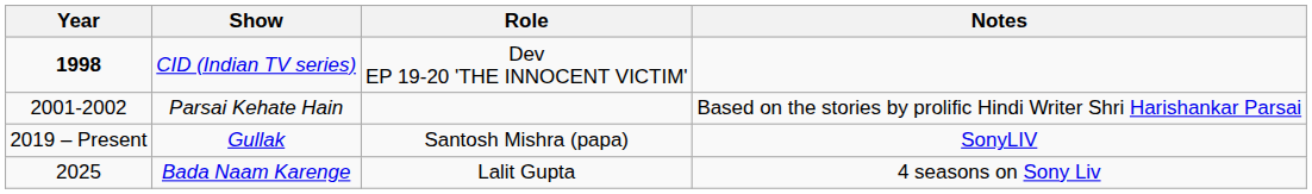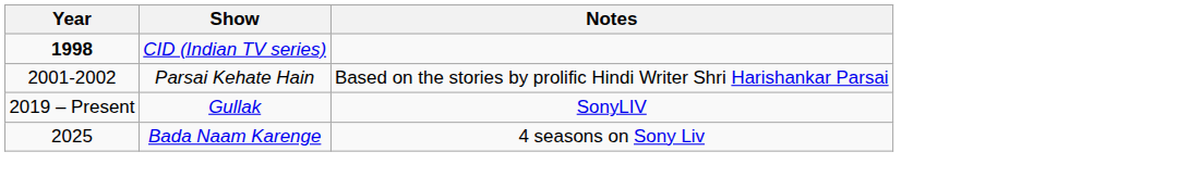- column: Role | Dev EP 19-20 'THE INNOCENT VICTIM' | Santosh Mishra (papa) | Lalit Gupta
